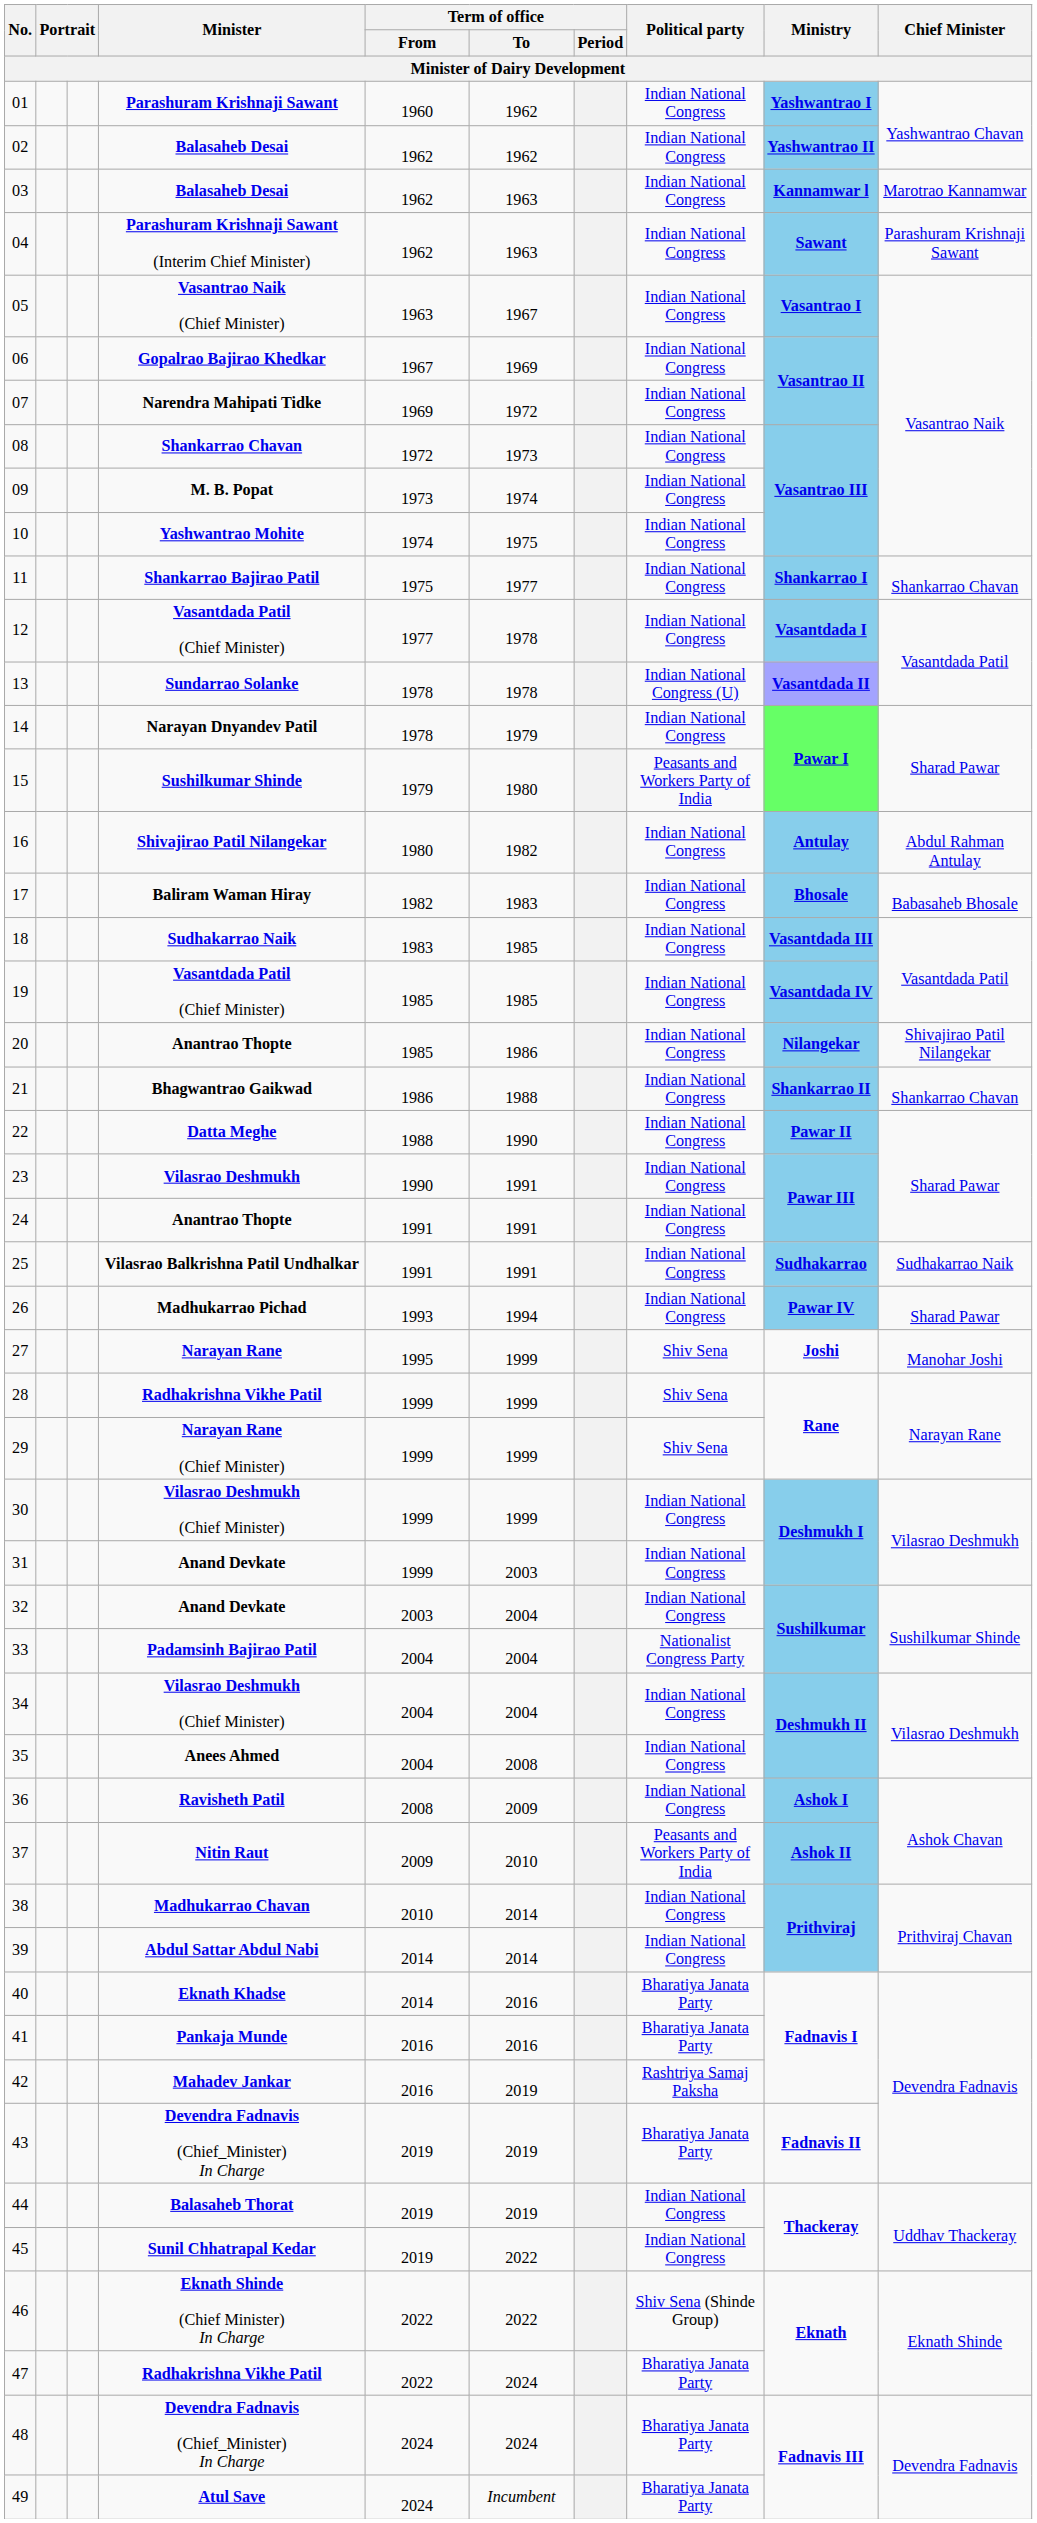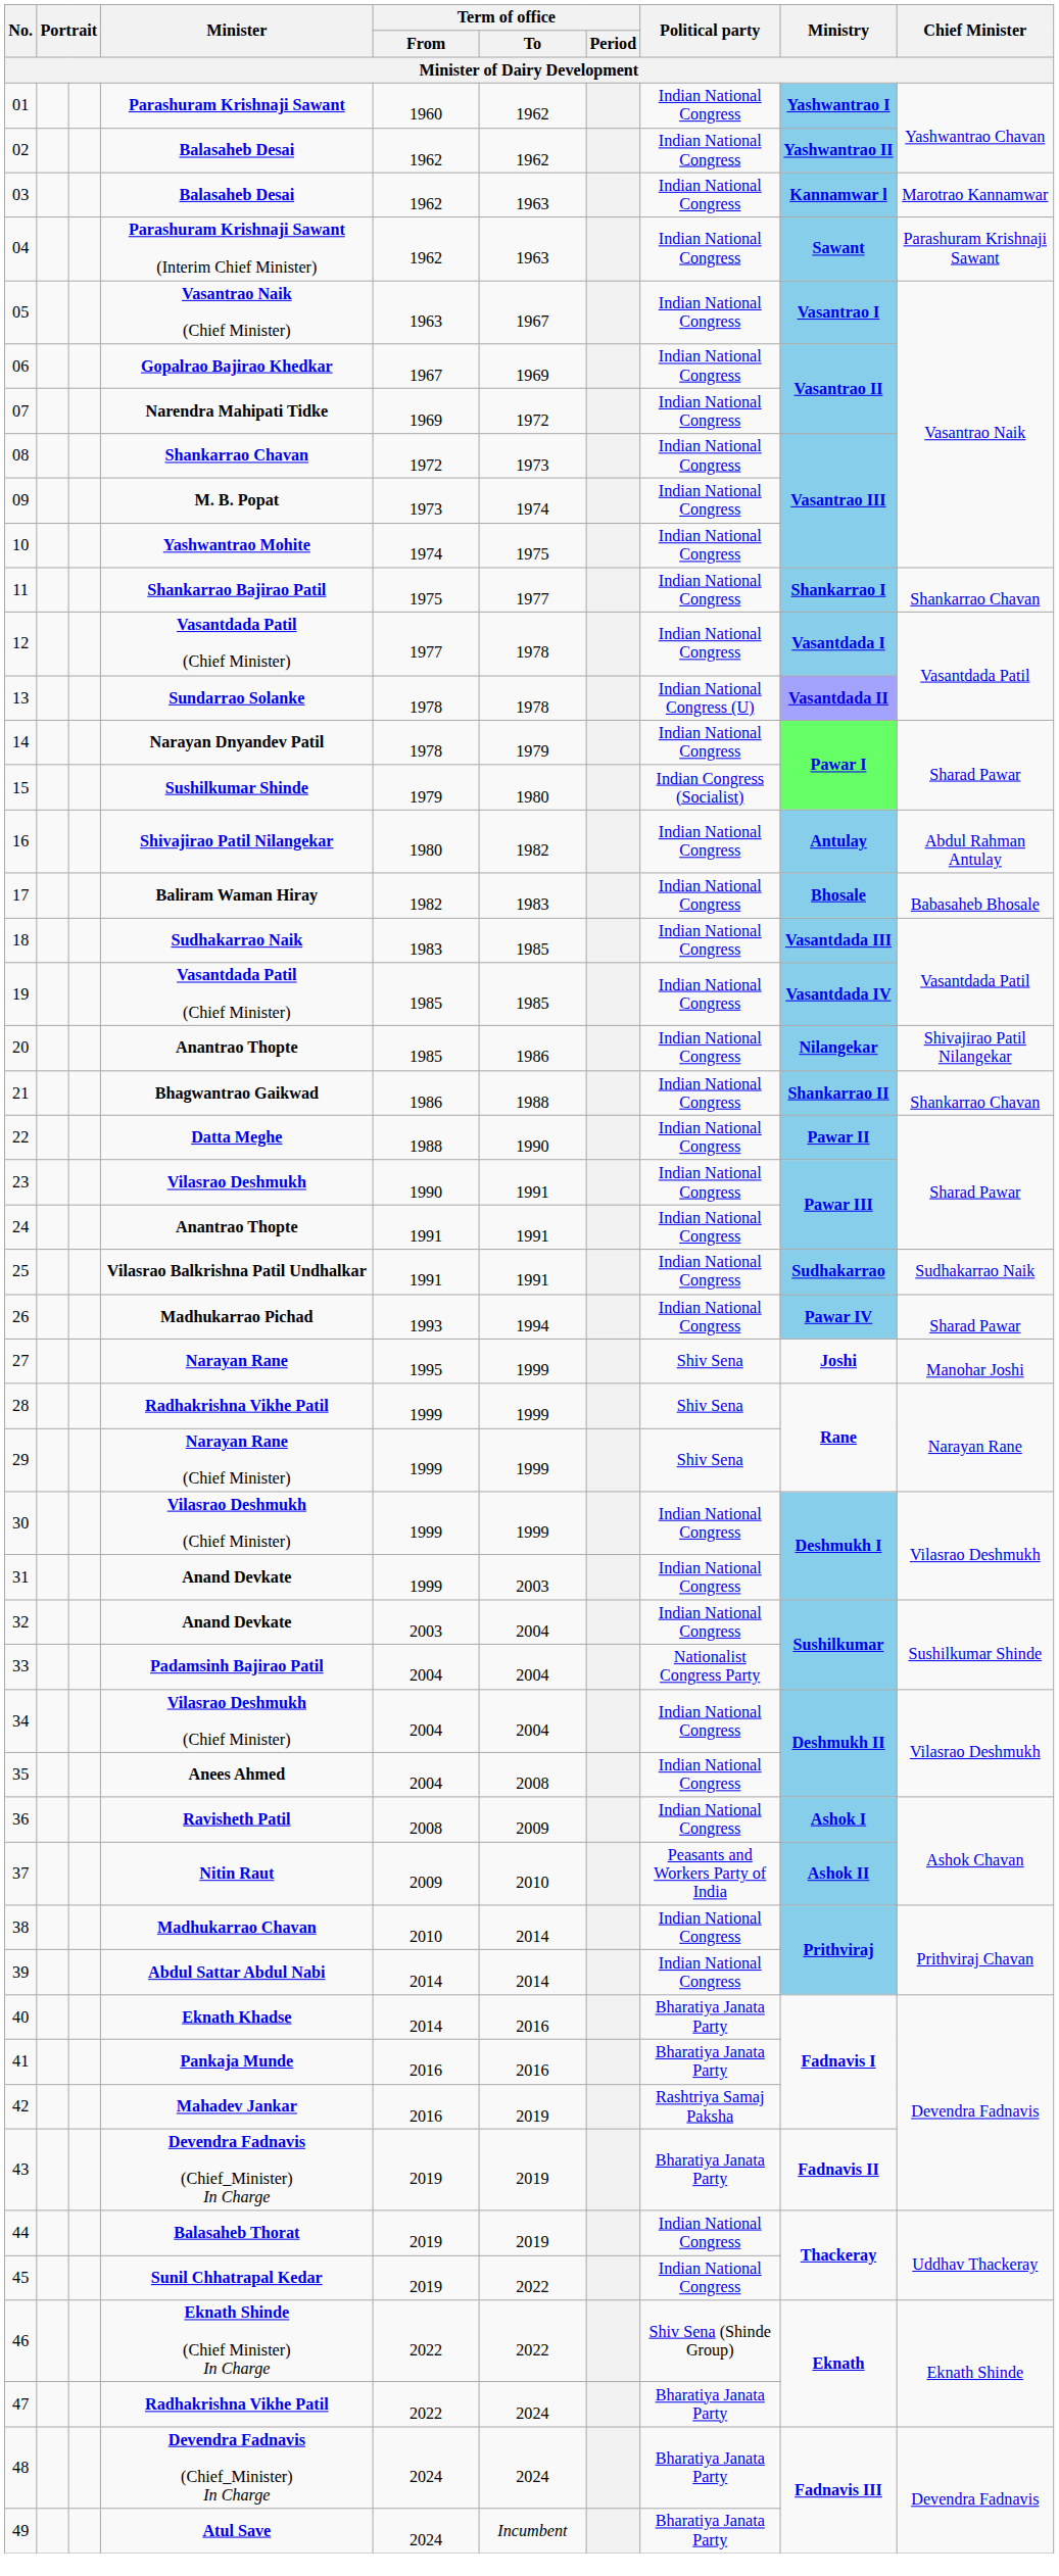15 | Political party: Peasants and Workers Party of India -> Indian Congress (Socialist)
